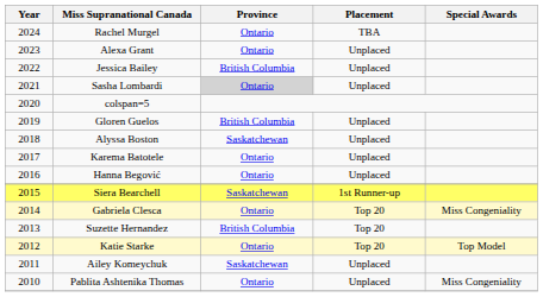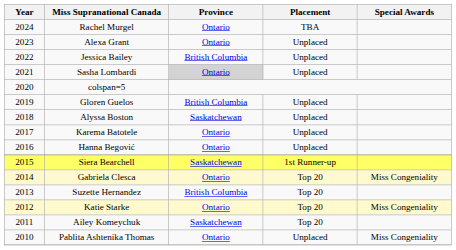Katie Starke | Special Awards: Top Model -> Miss Congeniality
Ailey Komeychuk | Placement: Unplaced -> Top 20
